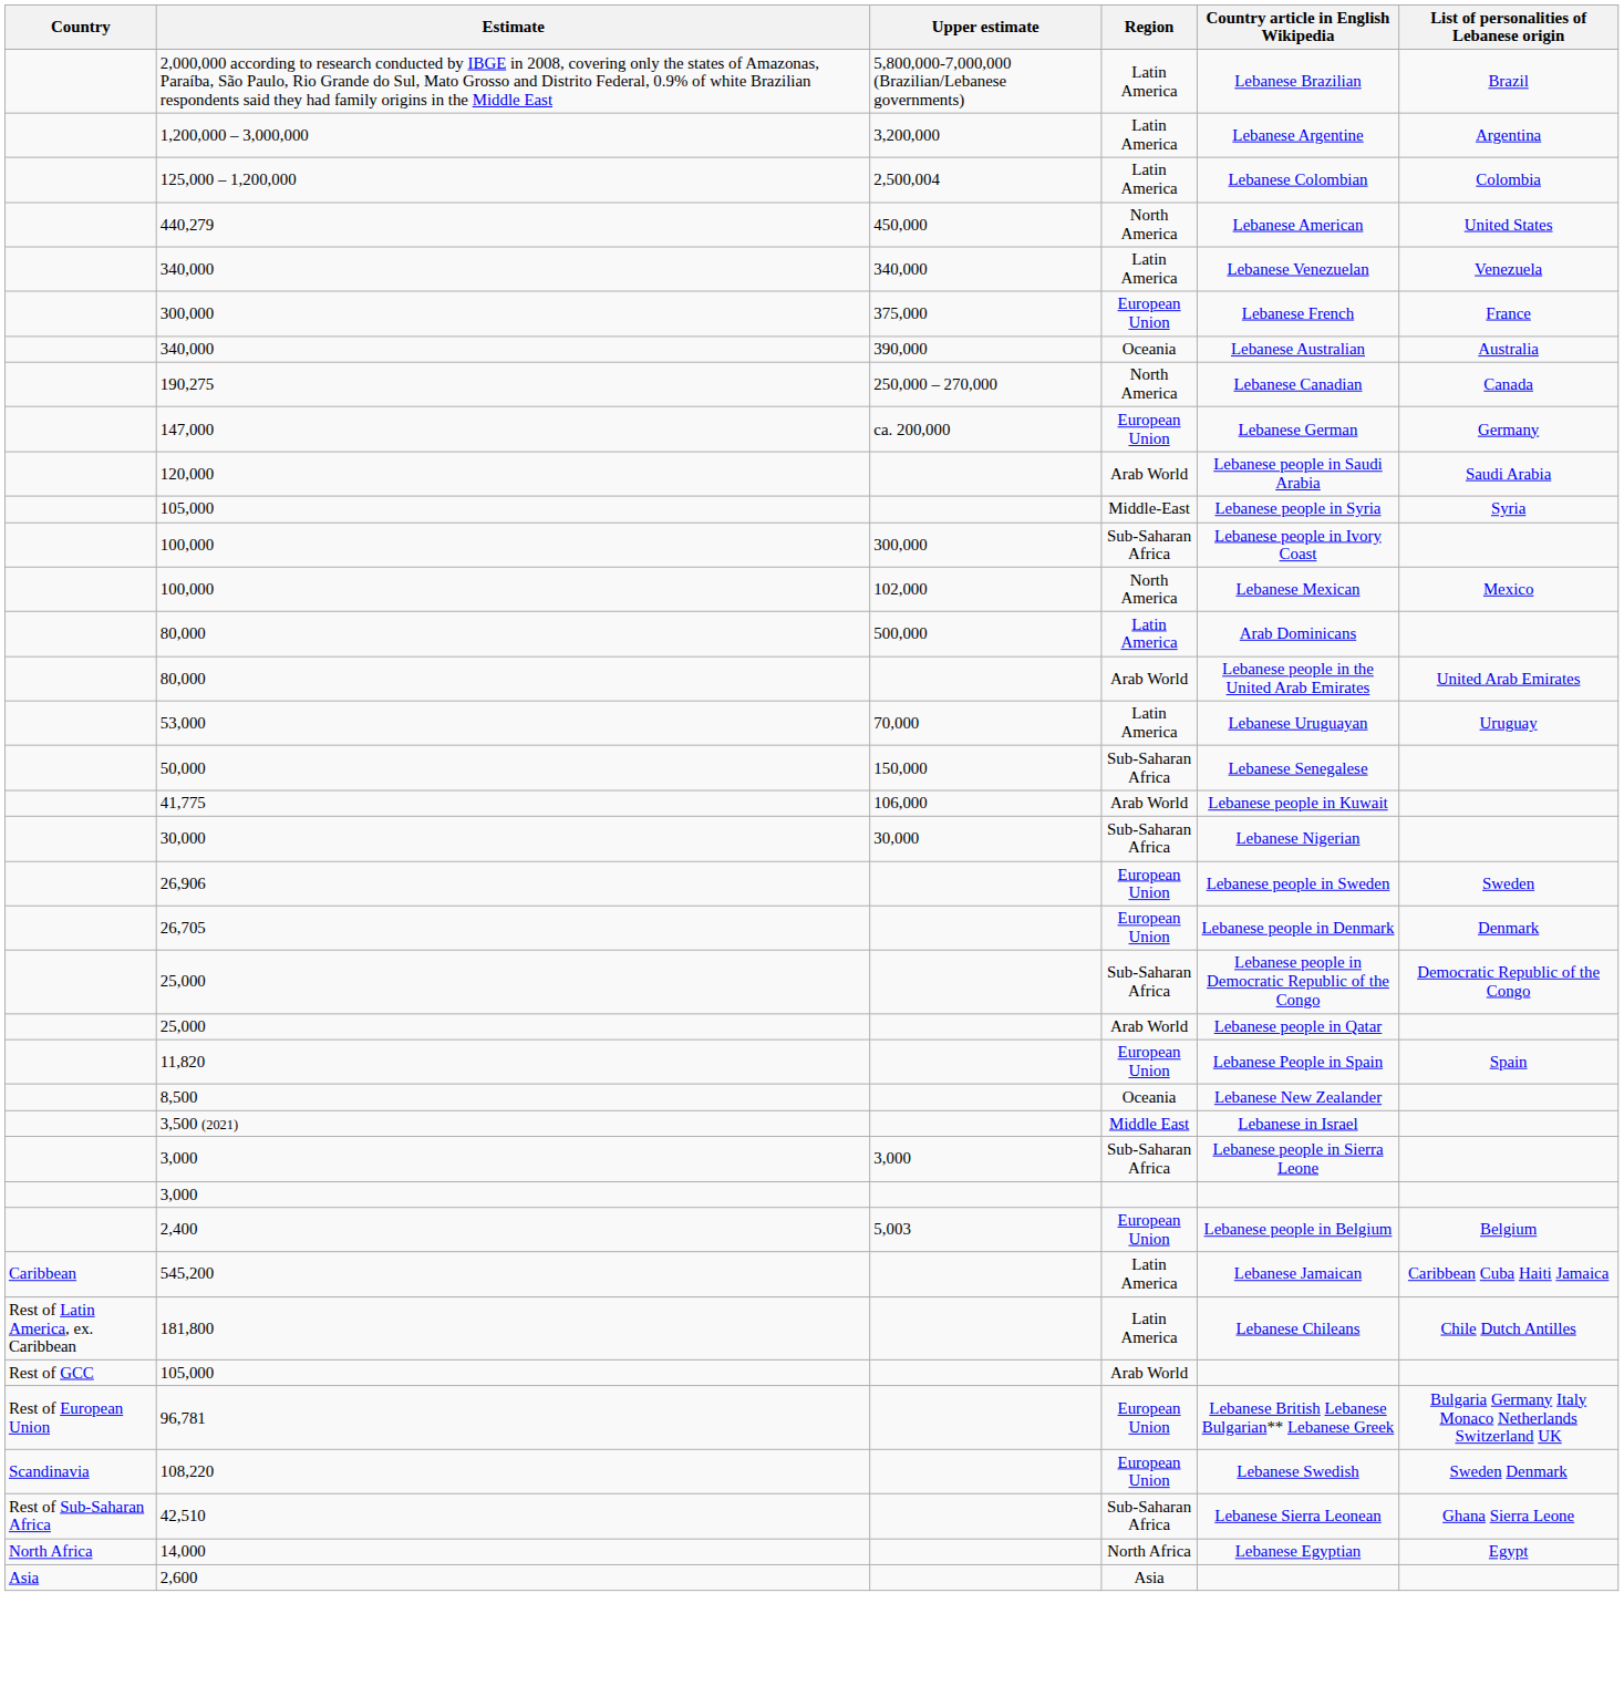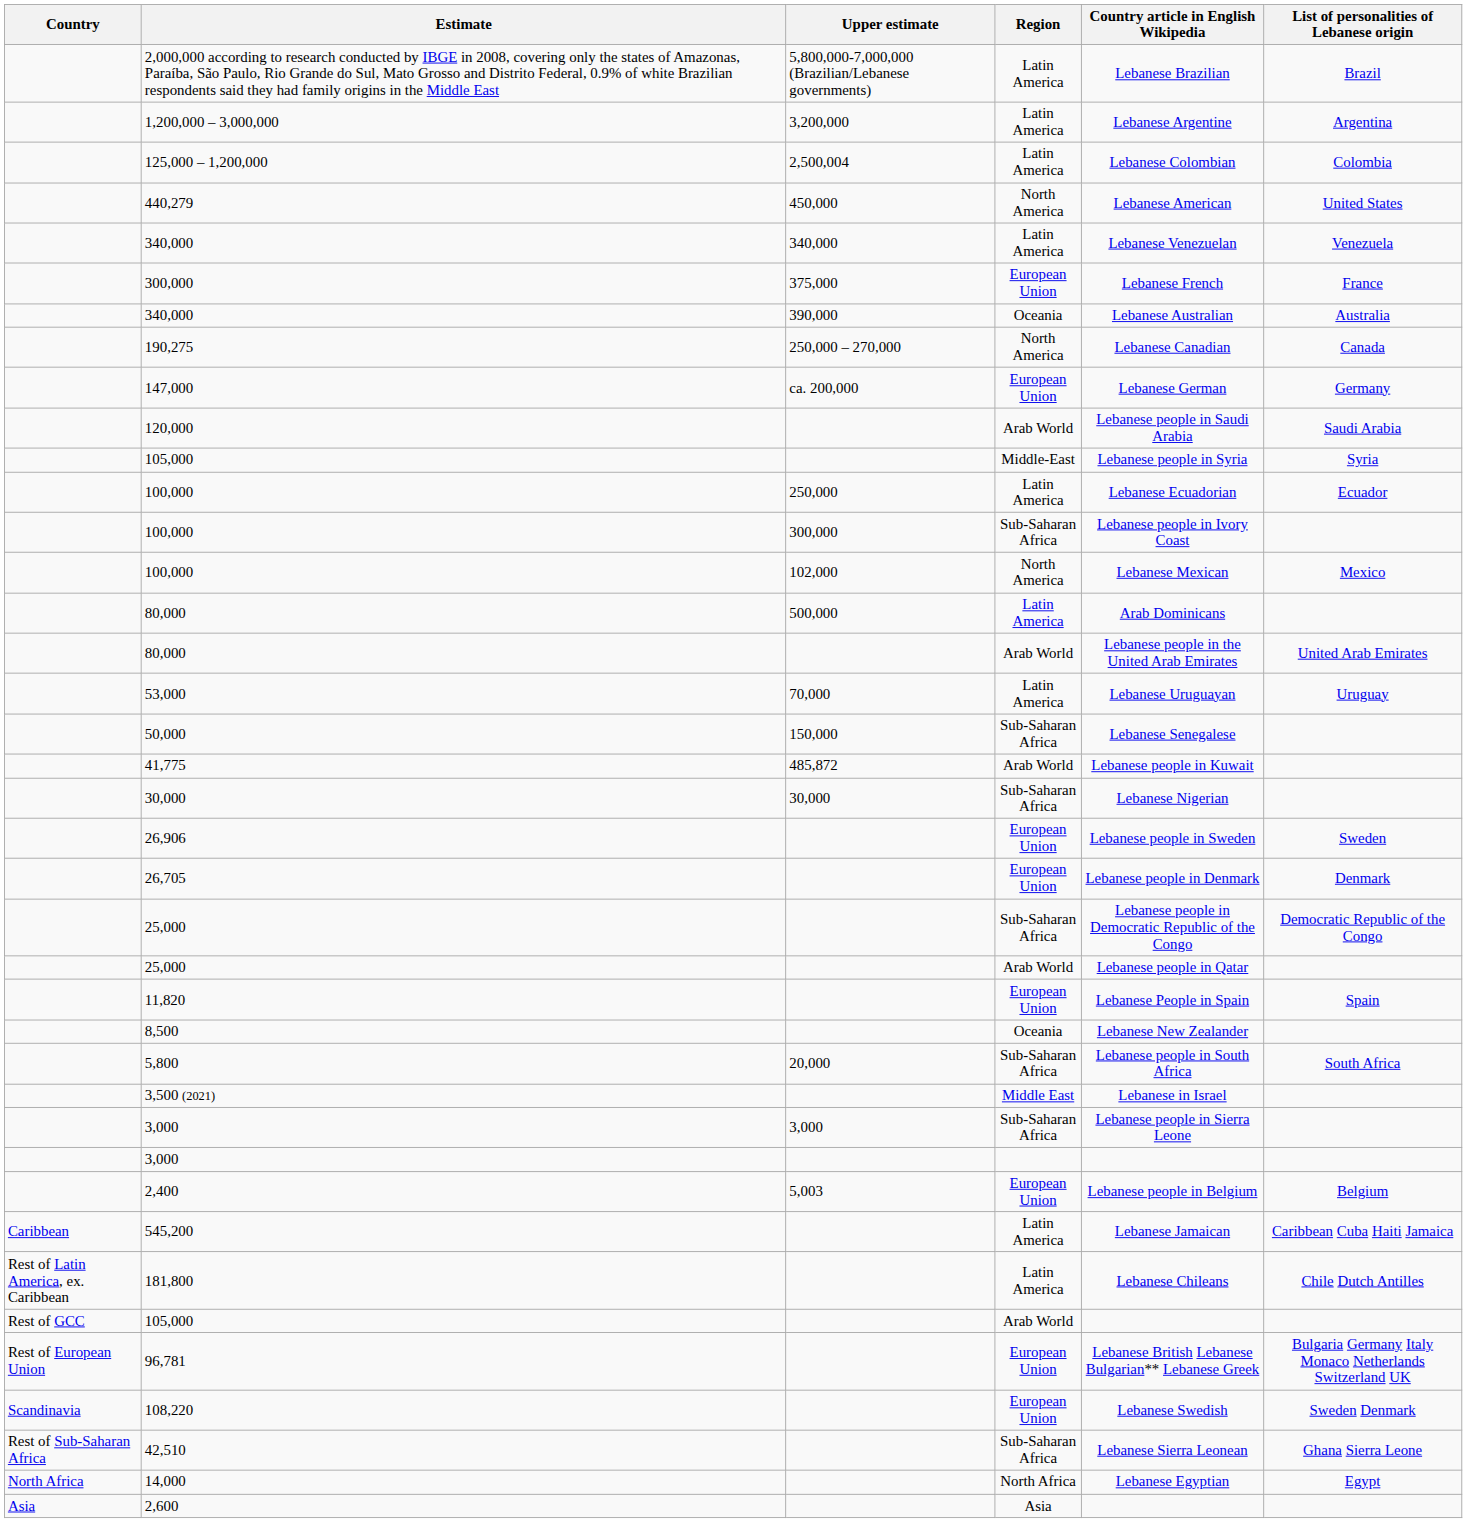+ row: 100,000 | 250,000 | Latin America | Lebanese Ecuadorian | Ecuador
41,775 | Upper estimate: 106,000 -> 485,872
+ row: 5,800 | 20,000 | Sub-Saharan Africa | Lebanese people in South Africa | South Africa
